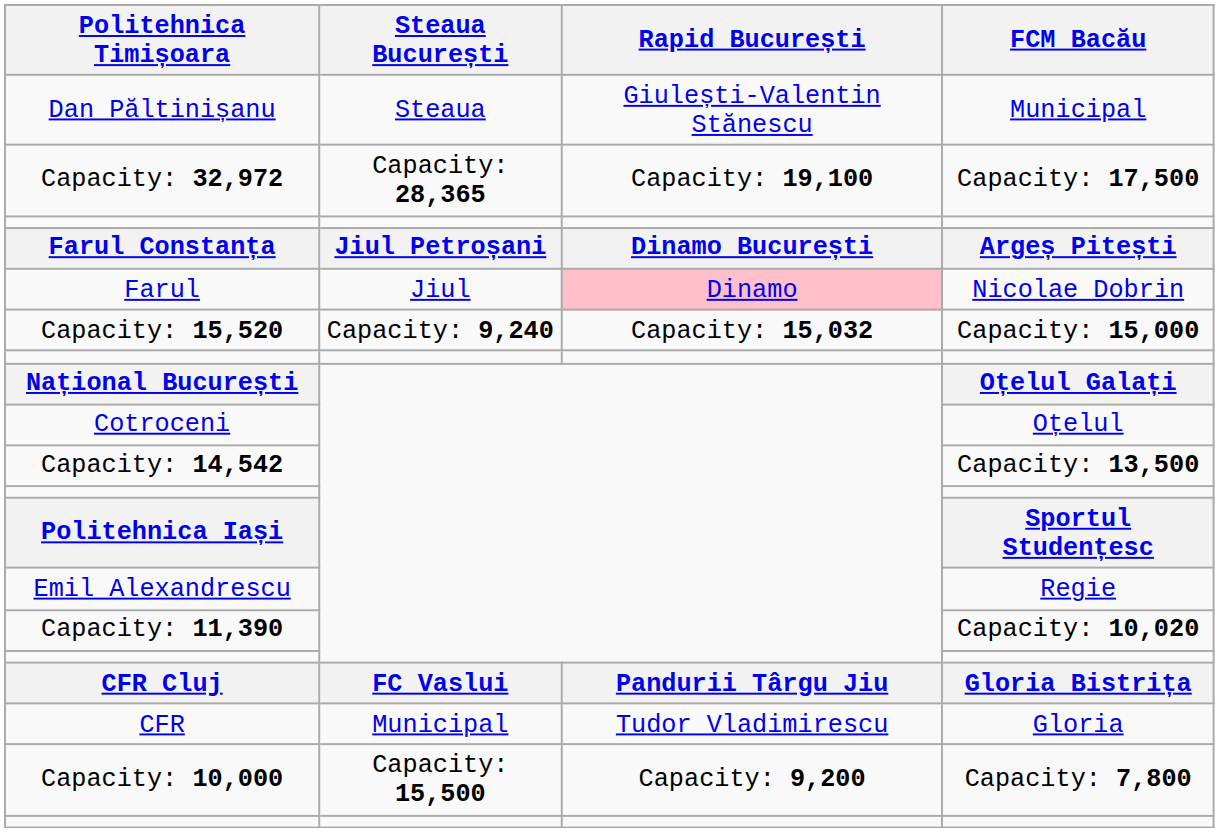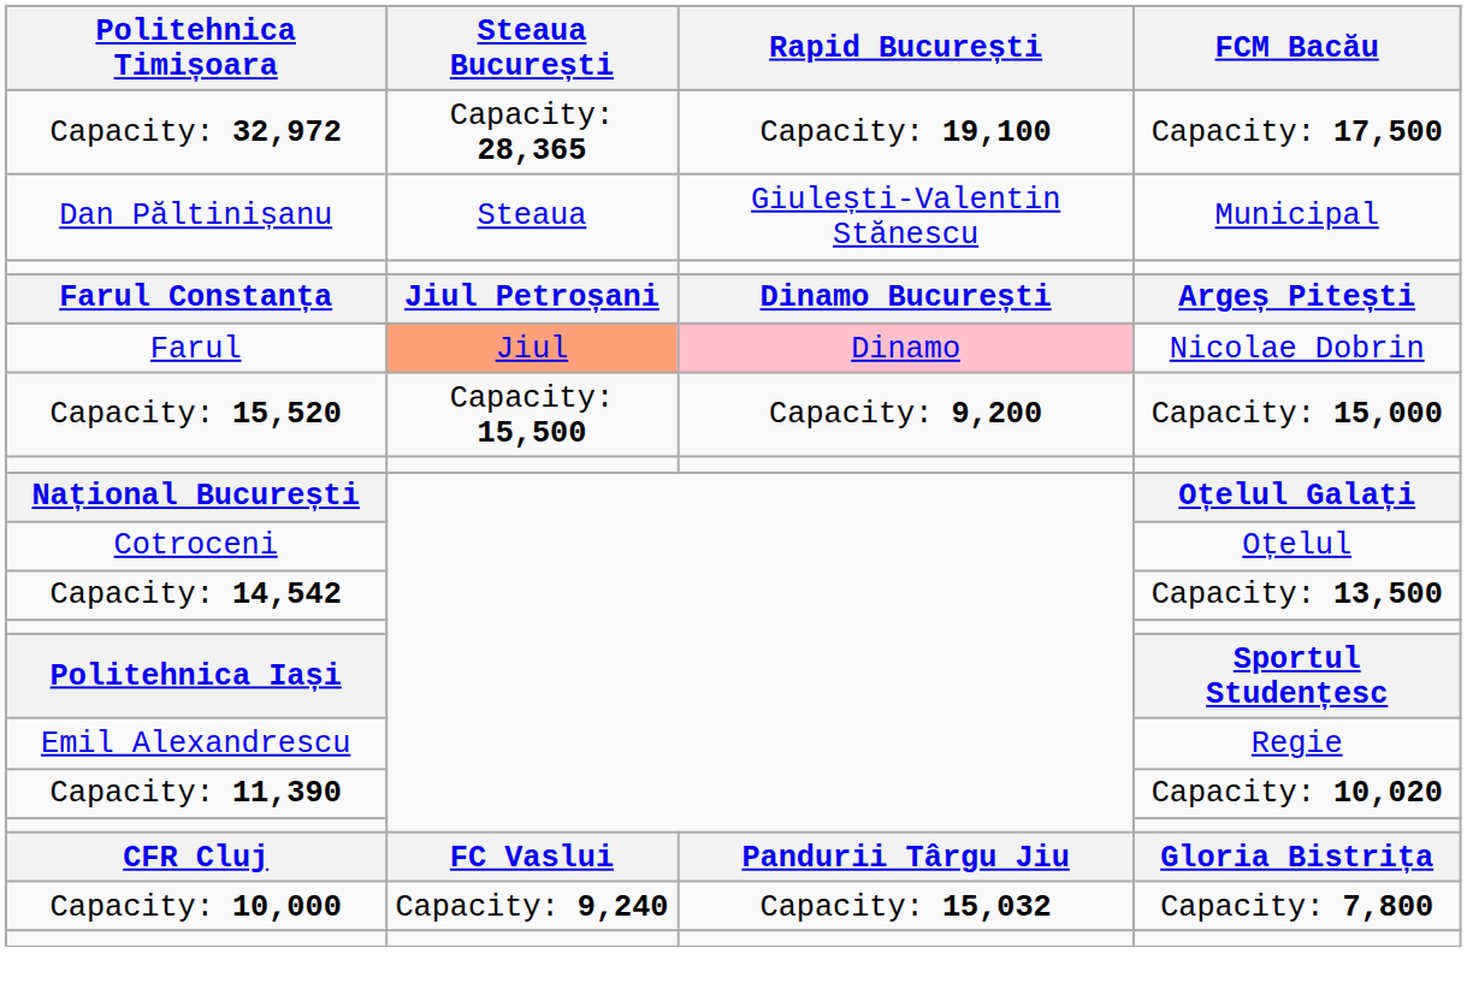rows swapped: Dan Păltinișanu <-> Capacity: 32,972
Farul | Steaua București: no background -> lightsalmon background
Capacity: 15,520 | Steaua București: Capacity: 9,240 -> Capacity: 15,500
Capacity: 15,520 | Rapid București: Capacity: 15,032 -> Capacity: 9,200
- row: CFR | Municipal | Tudor Vladimirescu | Gloria
Capacity: 10,000 | Steaua București: Capacity: 15,500 -> Capacity: 9,240
Capacity: 10,000 | Rapid București: Capacity: 9,200 -> Capacity: 15,032
